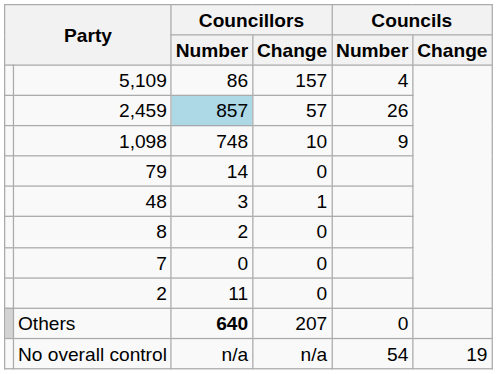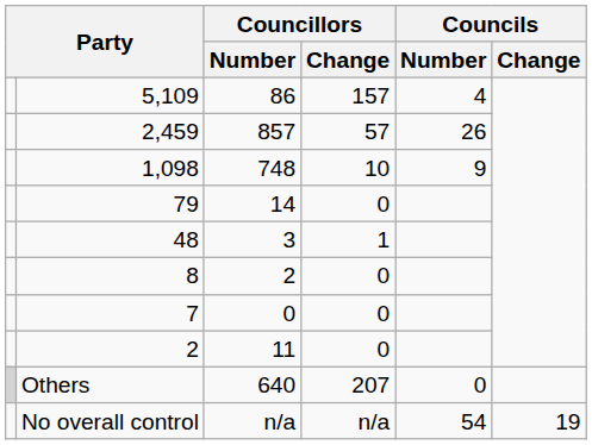2,459 | Councillors / Number: lightblue background -> no background
Others | Councillors / Number: bold -> normal
